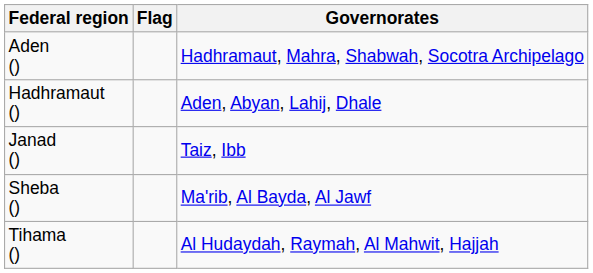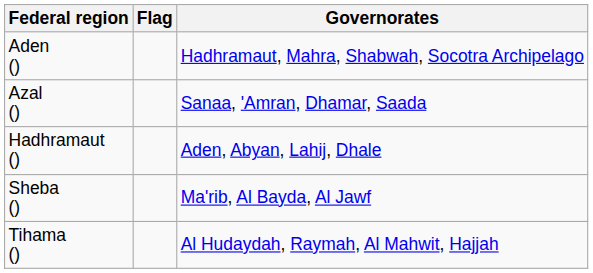+ row: Azal () | Sanaa, 'Amran, Dhamar, Saada
- row: Janad () | Taiz, Ibb
